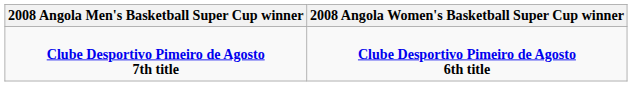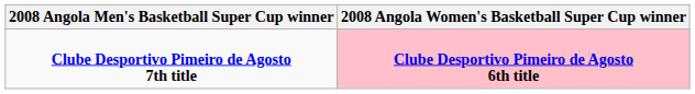Clube Desportivo Pimeiro de Agosto 7th title | 2008 Angola Women's Basketball Super Cup winner: no background -> pink background
